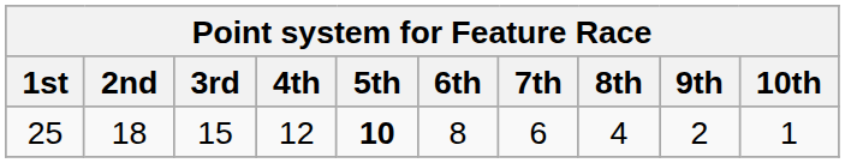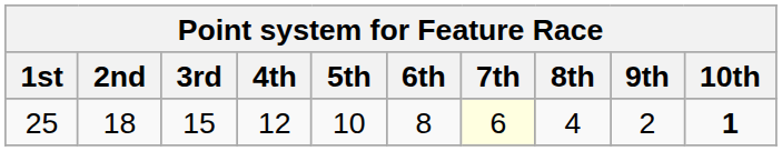25 | 5th: bold -> normal
25 | 7th: no background -> lightyellow background
25 | 10th: normal -> bold
